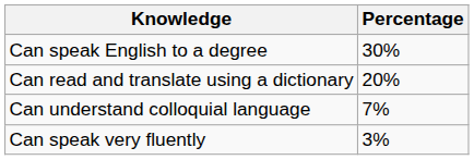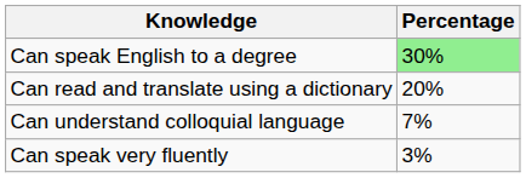Can speak English to a degree | Percentage: no background -> lightgreen background
